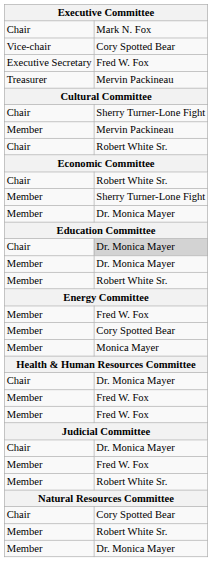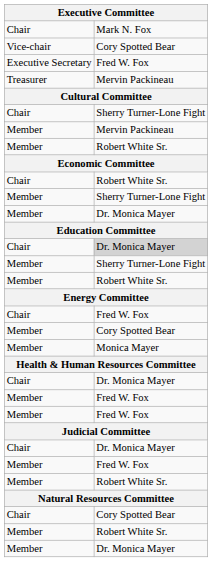row 9 | column 1: Chair -> Member
row 16 | column 2: Dr. Monica Mayer -> Sherry Turner-Lone Fight
row 19 | column 1: Member -> Chair
